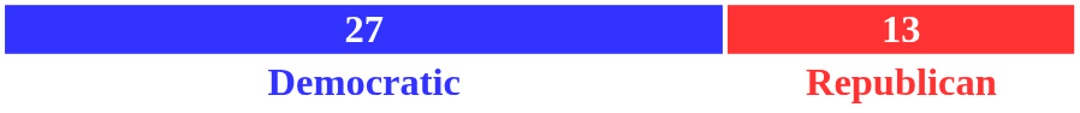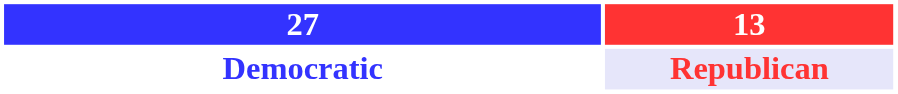Democratic | column 2: no background -> lavender background
